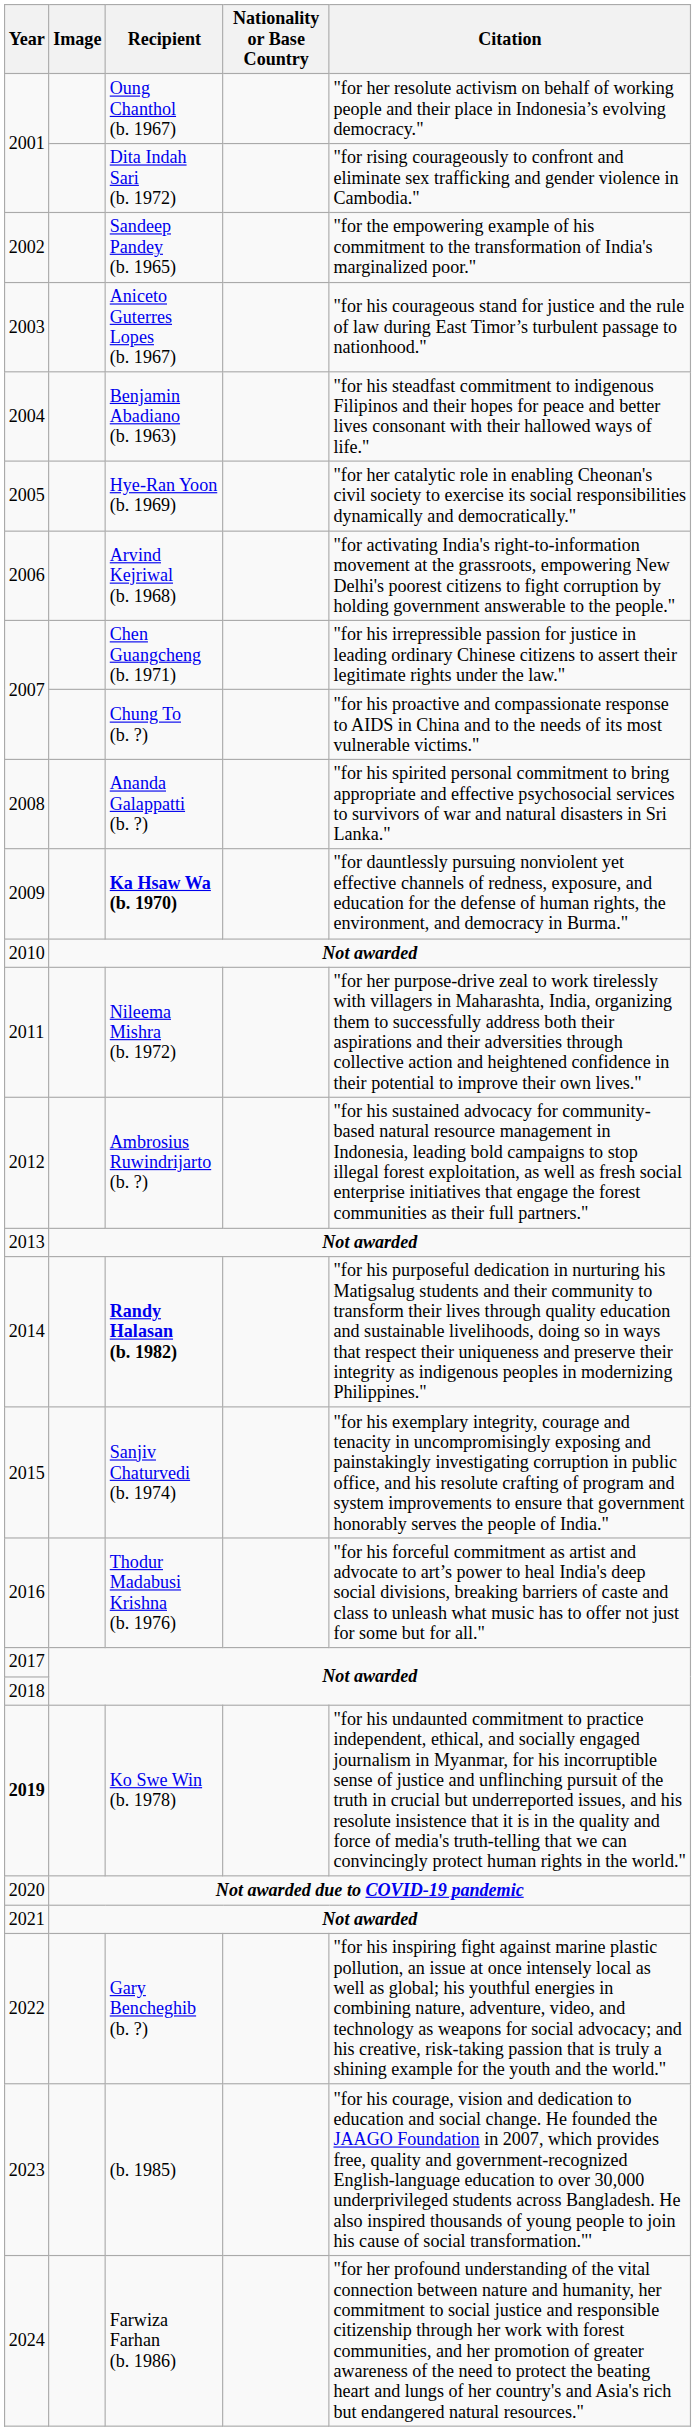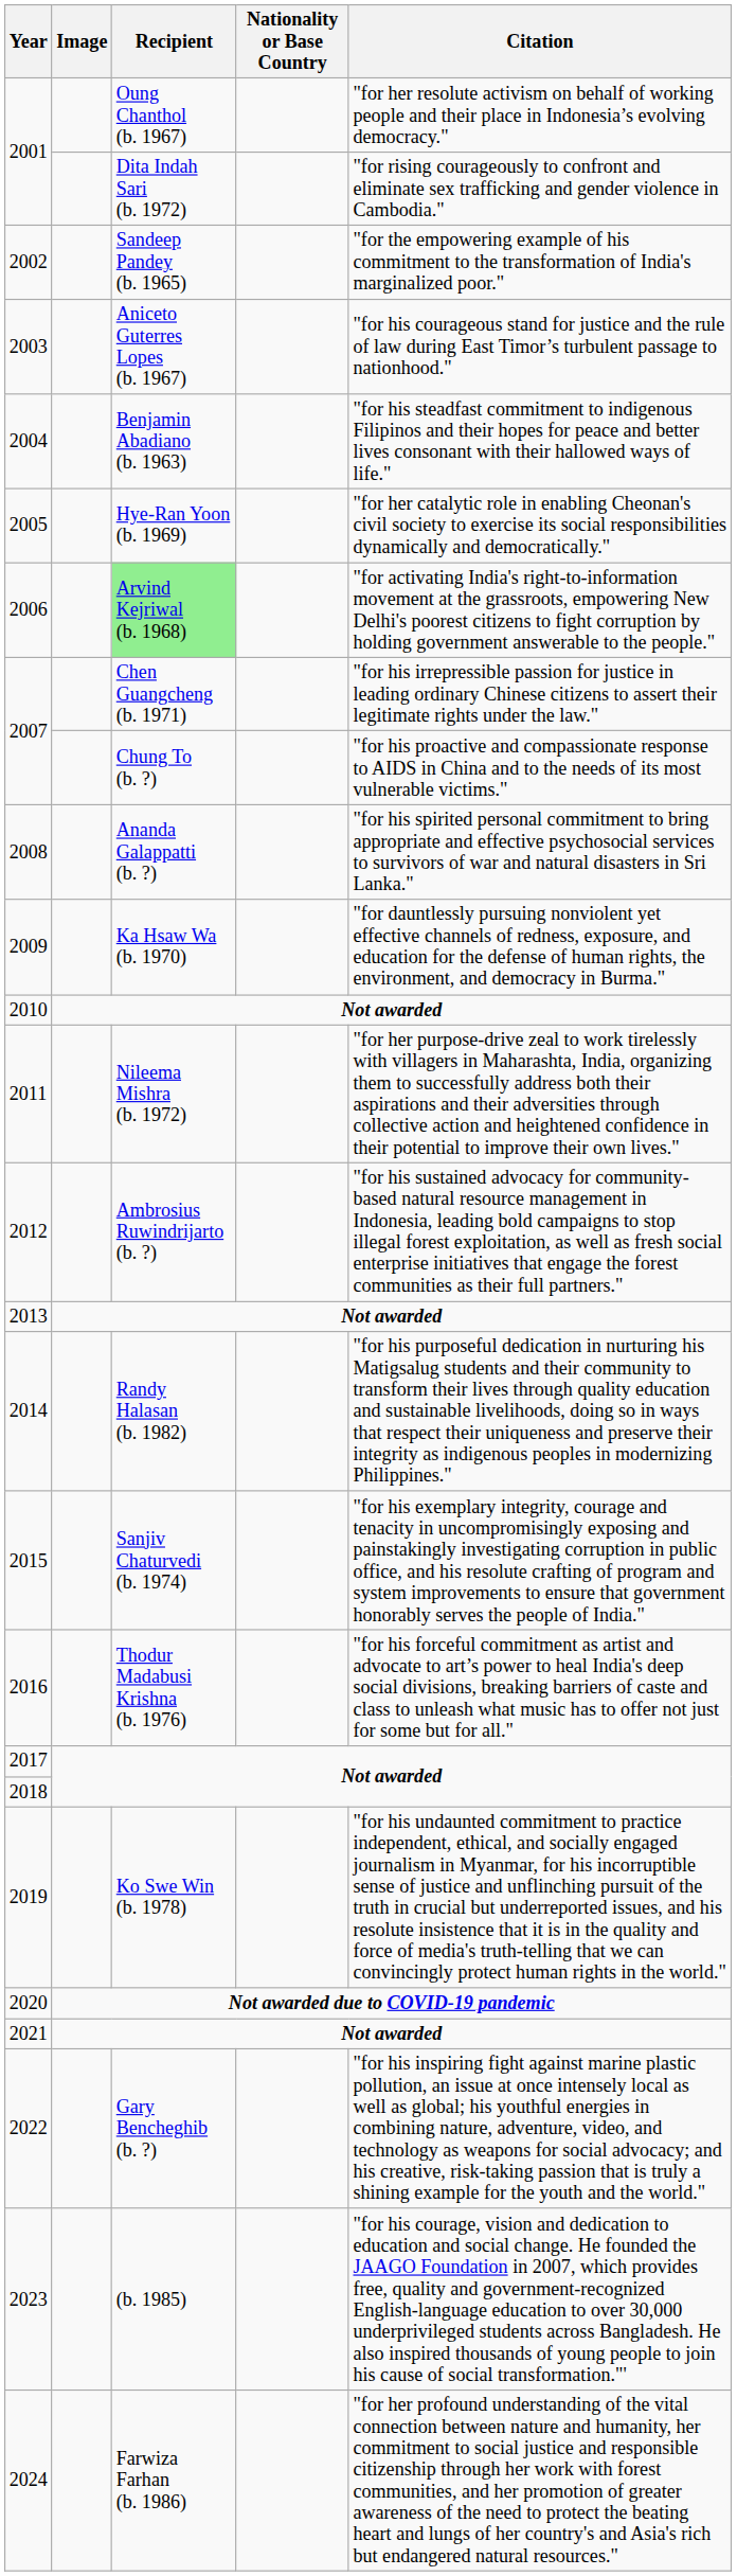2006 | Recipient: no background -> lightgreen background
2009 | Recipient: bold -> normal
2014 | Recipient: bold -> normal
2019 | Year: bold -> normal
